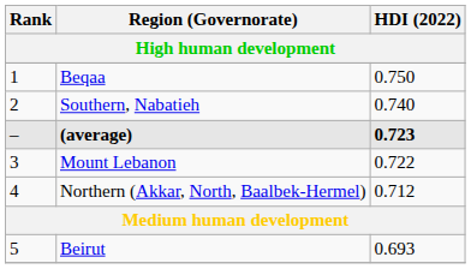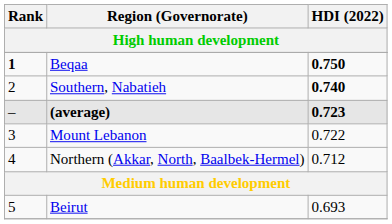Beqaa | Rank: normal -> bold
Beqaa | HDI (2022): normal -> bold
Southern, Nabatieh | HDI (2022): normal -> bold
